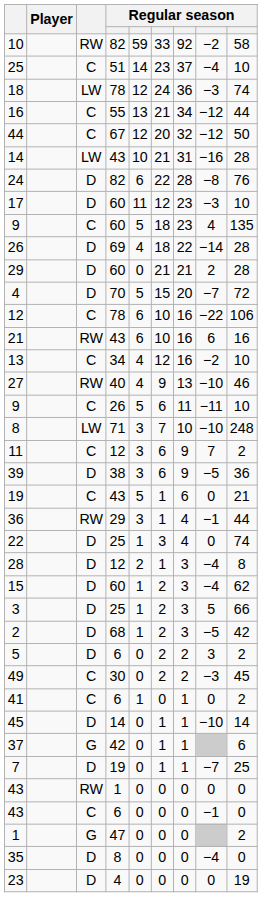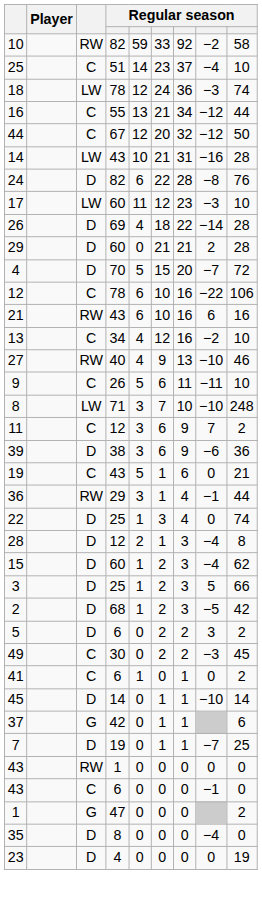17 | column 3: D -> LW
- row: 9 | C | 60 | 5 | 18 | 23 | 4 | 135
39 | column 8: −5 -> −6
